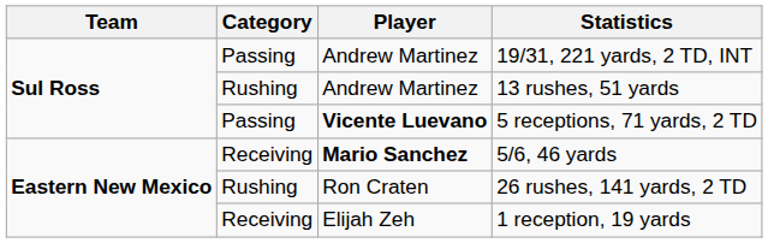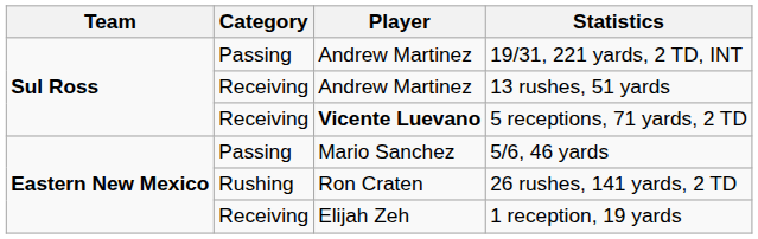13 rushes, 51 yards | Category: Rushing -> Receiving
5 receptions, 71 yards, 2 TD | Category: Passing -> Receiving
5/6, 46 yards | Category: Receiving -> Passing
5/6, 46 yards | Player: bold -> normal
